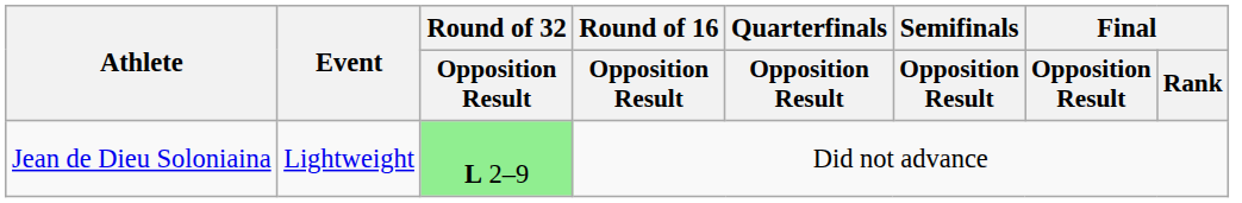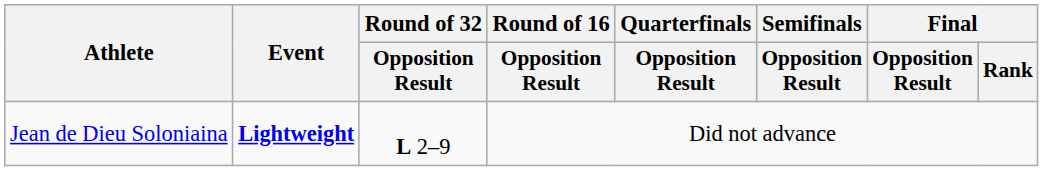Jean de Dieu Soloniaina | Event: normal -> bold
Jean de Dieu Soloniaina | Round of 32 / Opposition Result: lightgreen background -> no background
